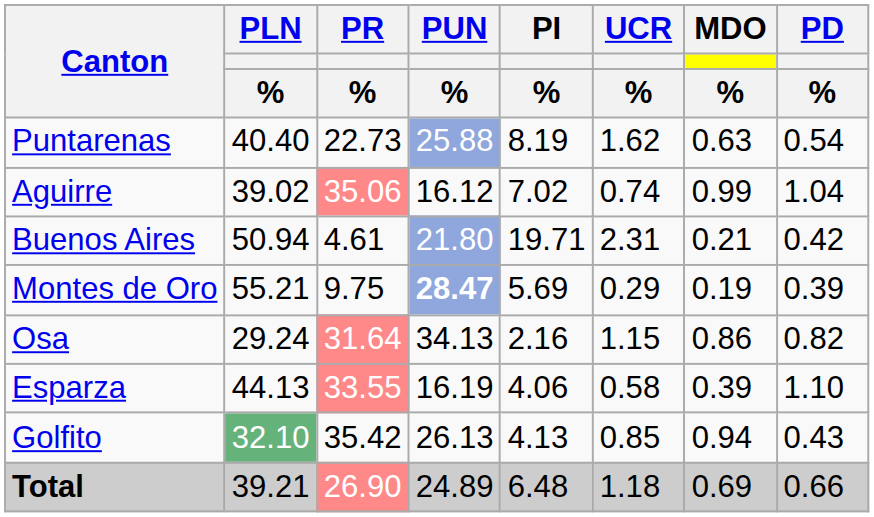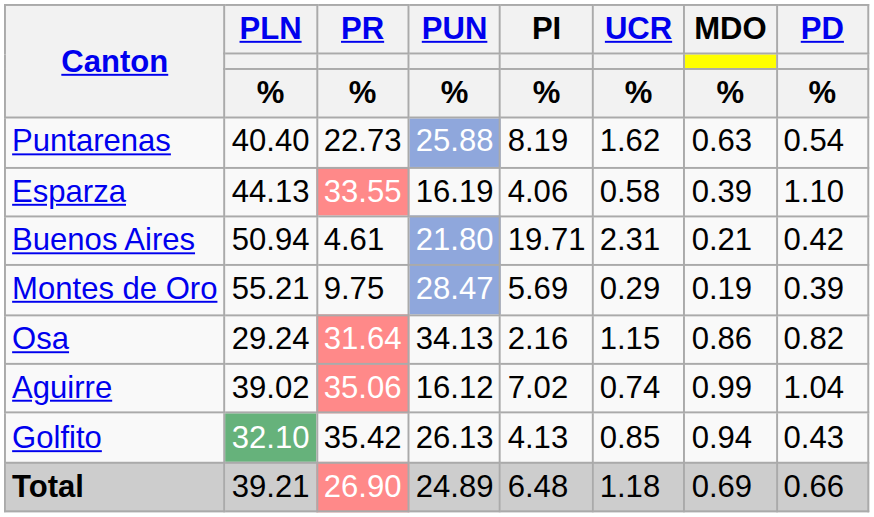rows swapped: Esparza <-> Aguirre
Montes de Oro | PUN / %: bold -> normal
